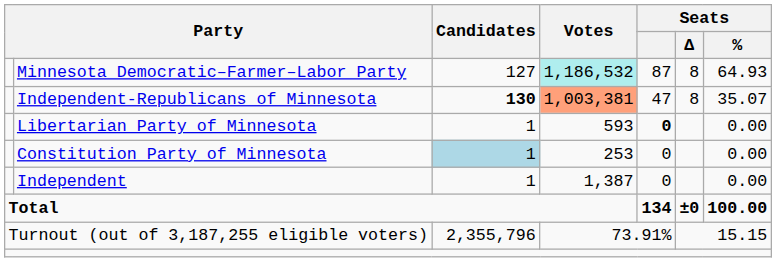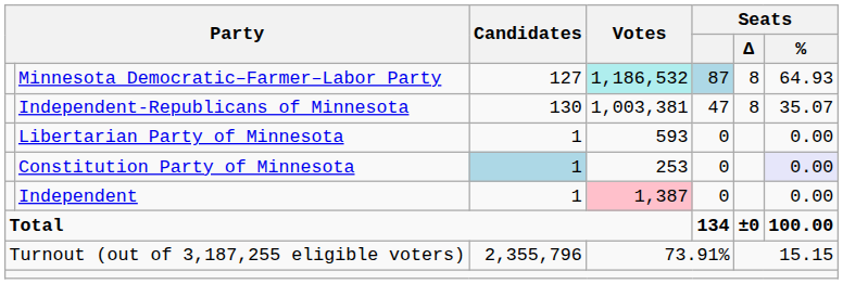Minnesota Democratic–Farmer–Labor Party | Seats: no background -> lightblue background
Independent-Republicans of Minnesota | Candidates: bold -> normal
Independent-Republicans of Minnesota | Votes: lightsalmon background -> no background
Libertarian Party of Minnesota | Seats: bold -> normal
Constitution Party of Minnesota | Seats / %: no background -> lavender background
Independent | Votes: no background -> pink background
